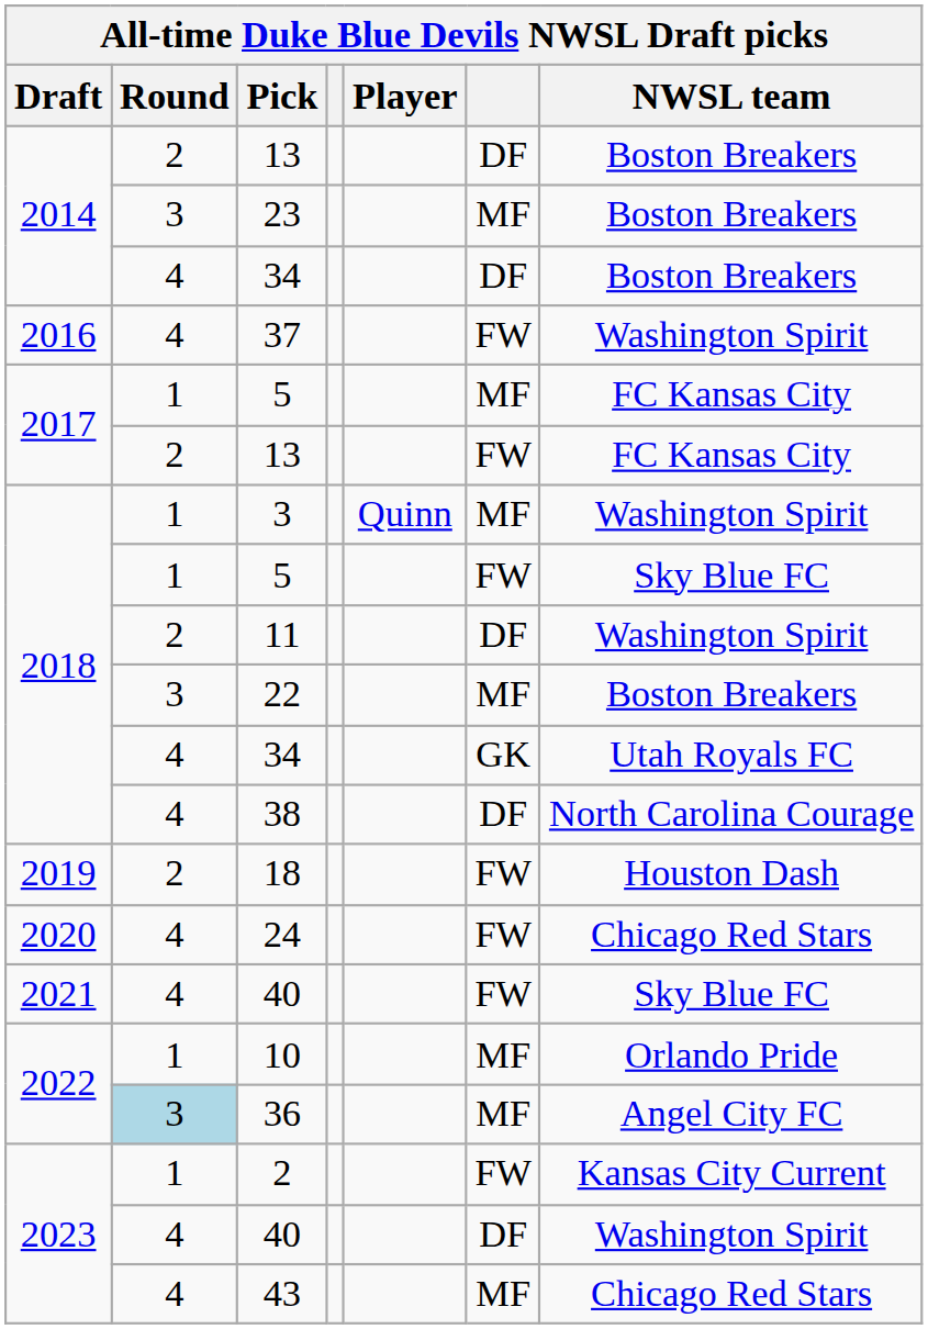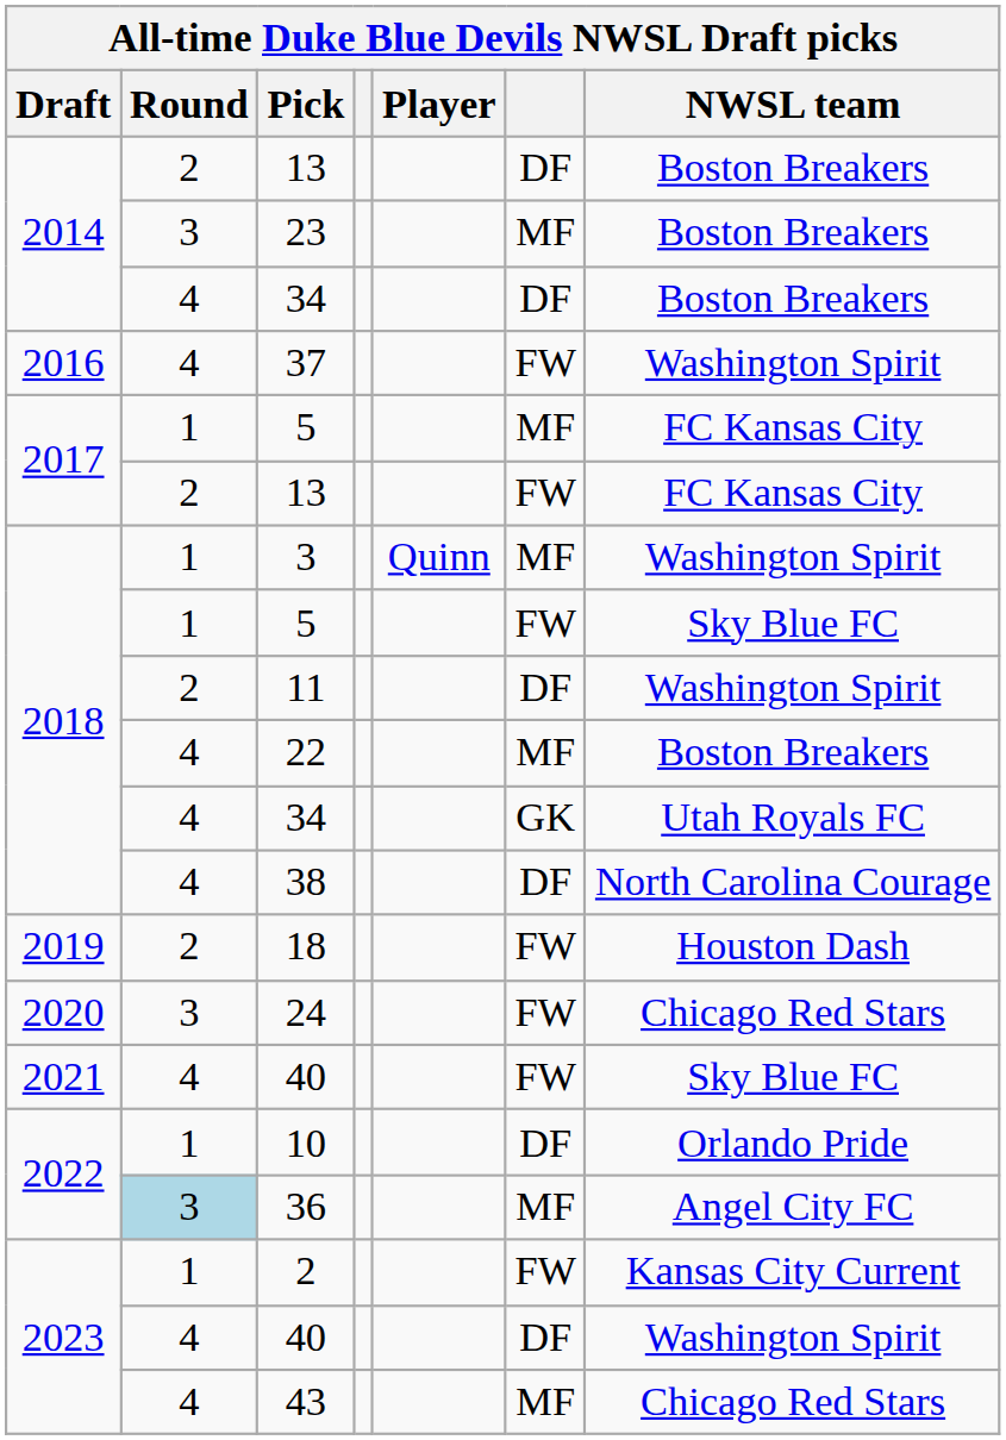22 | Round: 3 -> 4
24 | Round: 4 -> 3
10 | column 6: MF -> DF
